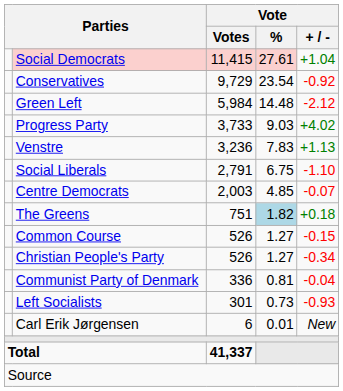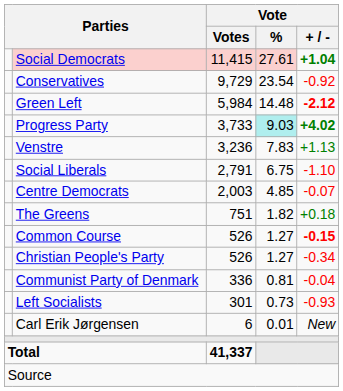Social Democrats | Vote / + / -: normal -> bold
Green Left | Vote / + / -: normal -> bold
Progress Party | Vote / %: no background -> paleturquoise background
Progress Party | Vote / + / -: normal -> bold
The Greens | Vote / %: lightblue background -> no background
Common Course | Vote / + / -: normal -> bold
